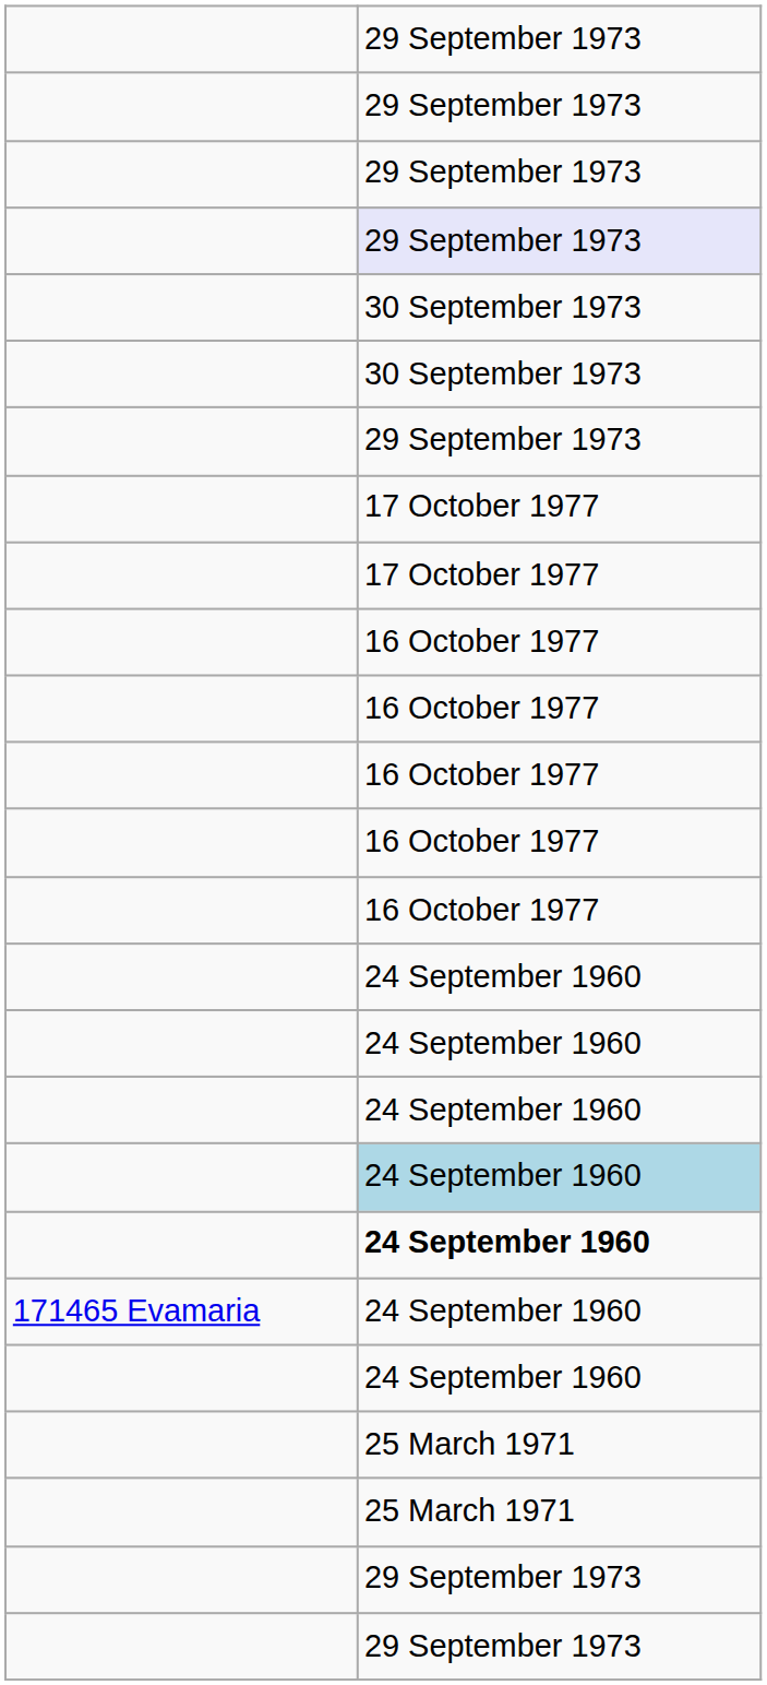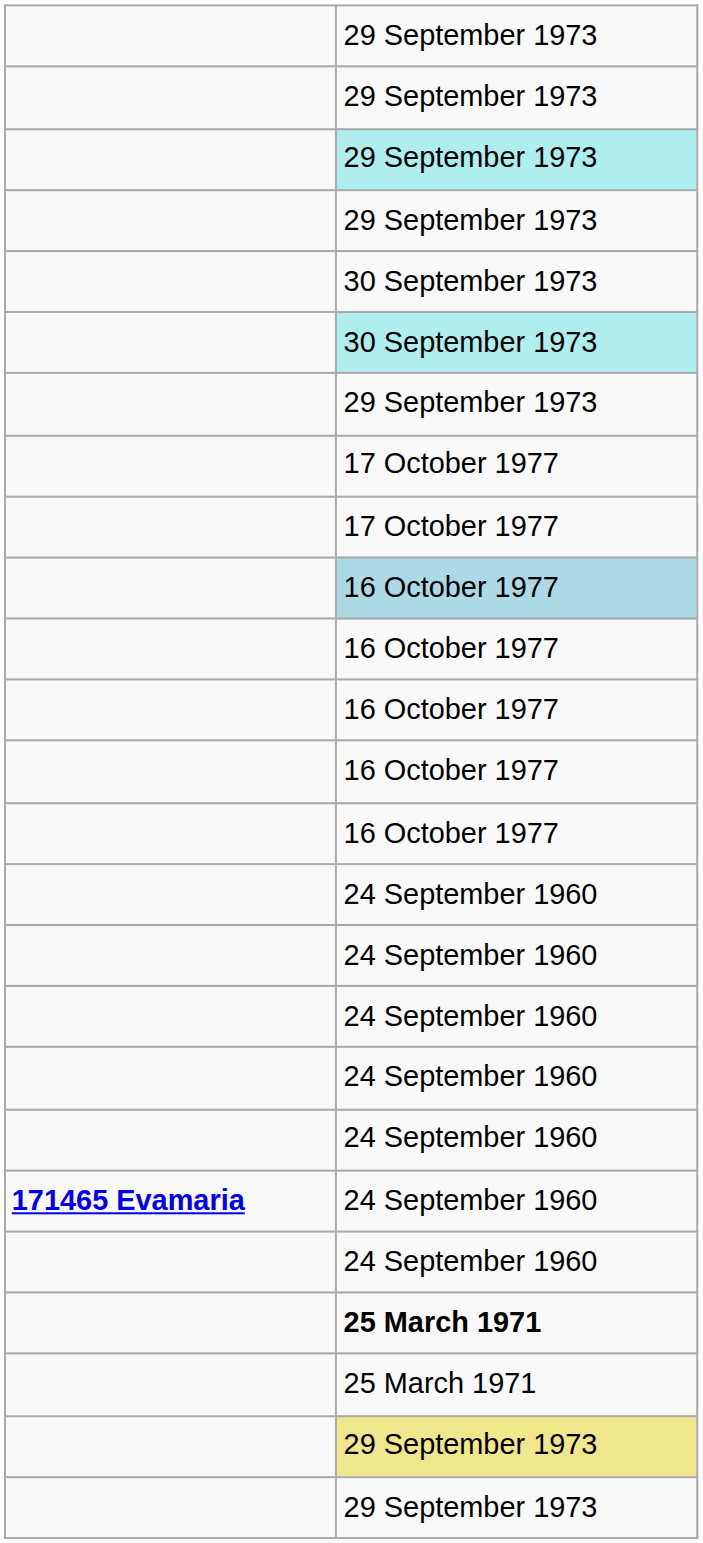row 3 | column 2: no background -> paleturquoise background
row 4 | column 2: lavender background -> no background
row 6 | column 2: no background -> paleturquoise background
row 10 | column 2: no background -> lightblue background
row 18 | column 2: lightblue background -> no background
row 19 | column 2: bold -> normal
row 20 | column 1: normal -> bold
row 22 | column 2: normal -> bold
row 24 | column 2: no background -> khaki background
